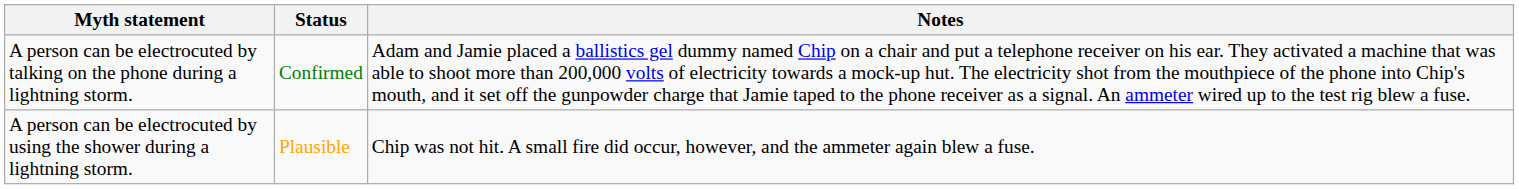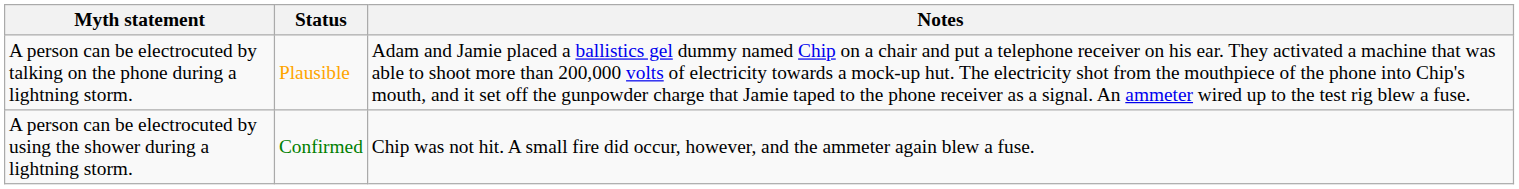row 2 | Status: Confirmed -> Plausible
row 3 | Status: Plausible -> Confirmed
